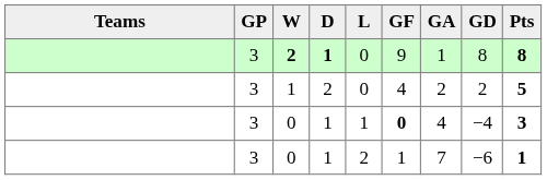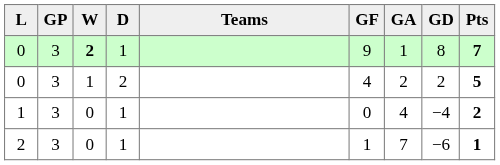columns swapped: Teams <-> L
row 2 | D: bold -> normal
row 2 | Pts: 8 -> 7
row 4 | GF: bold -> normal
row 4 | Pts: 3 -> 2
